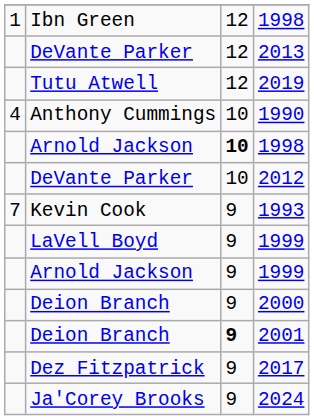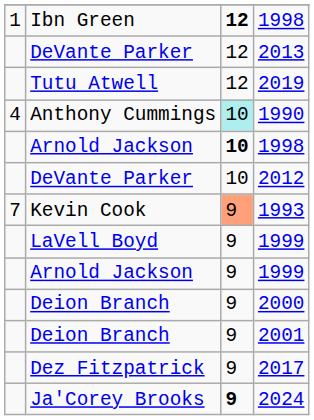Ibn Green / 1998 | column 3: normal -> bold
1990 | column 3: no background -> paleturquoise background
1993 | column 3: no background -> lightsalmon background
2001 | column 3: bold -> normal
2024 | column 3: normal -> bold
